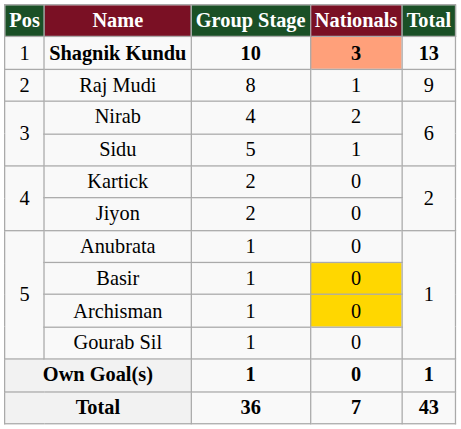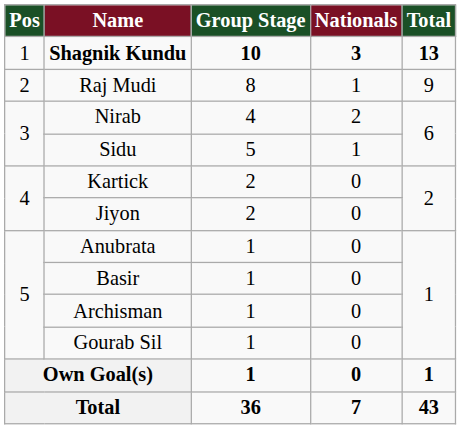Shagnik Kundu | Nationals: lightsalmon background -> no background
Basir | Nationals: gold background -> no background
Archisman | Nationals: gold background -> no background
